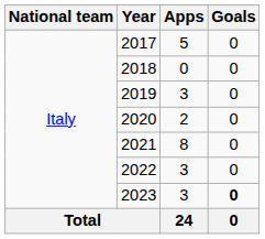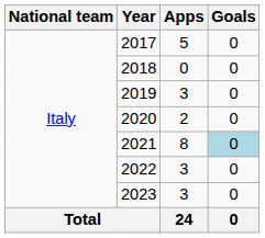2021 | Goals: no background -> lightblue background
2023 | Goals: bold -> normal
